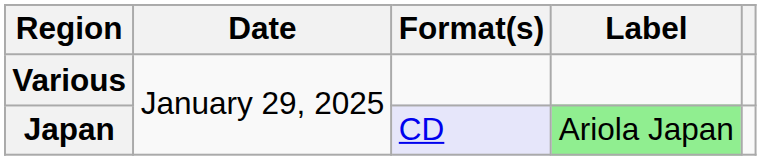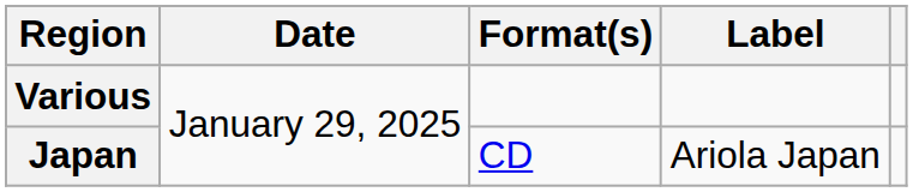Japan | Format(s): lavender background -> no background
Japan | Label: lightgreen background -> no background
